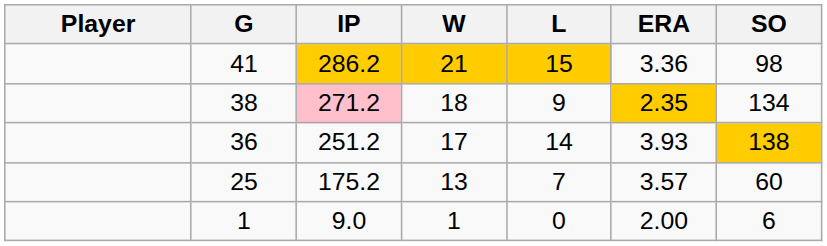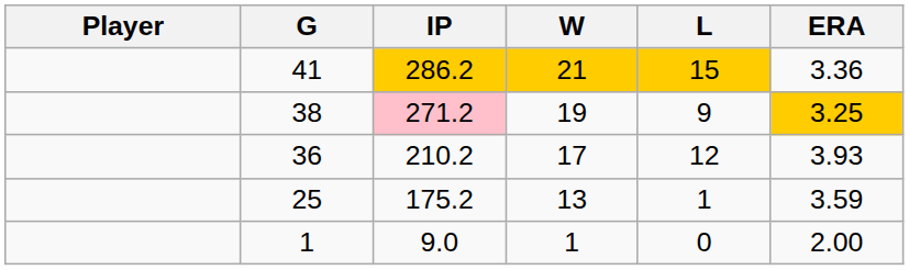- column: SO | 98 | 134 | 138 | 60 | 6
38 | W: 18 -> 19
38 | ERA: 2.35 -> 3.25
36 | IP: 251.2 -> 210.2
36 | L: 14 -> 12
25 | L: 7 -> 1
25 | ERA: 3.57 -> 3.59
